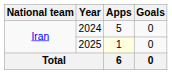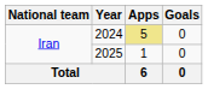2024 | Apps: no background -> khaki background
2025 | Apps: lightyellow background -> no background
